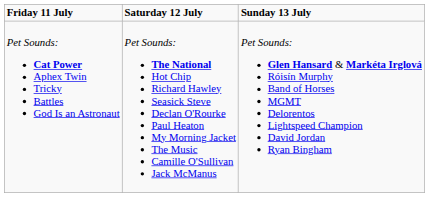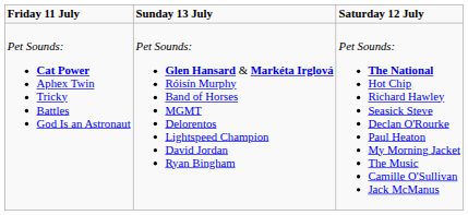columns swapped: Saturday 12 July <-> Sunday 13 July
